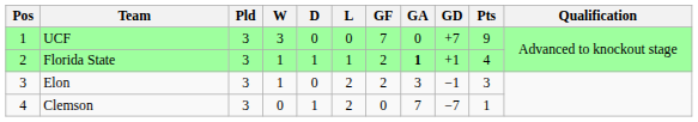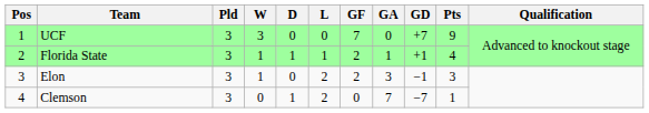Florida State | GA: bold -> normal
